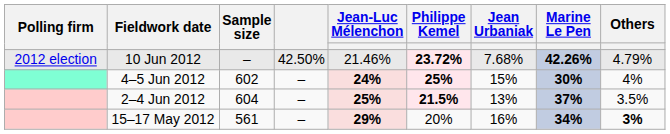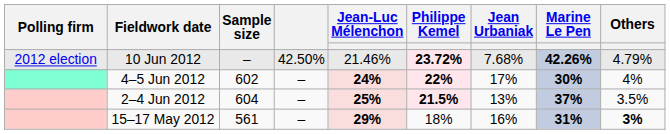4–5 Jun 2012 | Philippe Kemel: 25% -> 22%
4–5 Jun 2012 | Jean Urbaniak: 15% -> 17%
15–17 May 2012 | Philippe Kemel: 20% -> 18%
15–17 May 2012 | Marine Le Pen: 34% -> 31%
